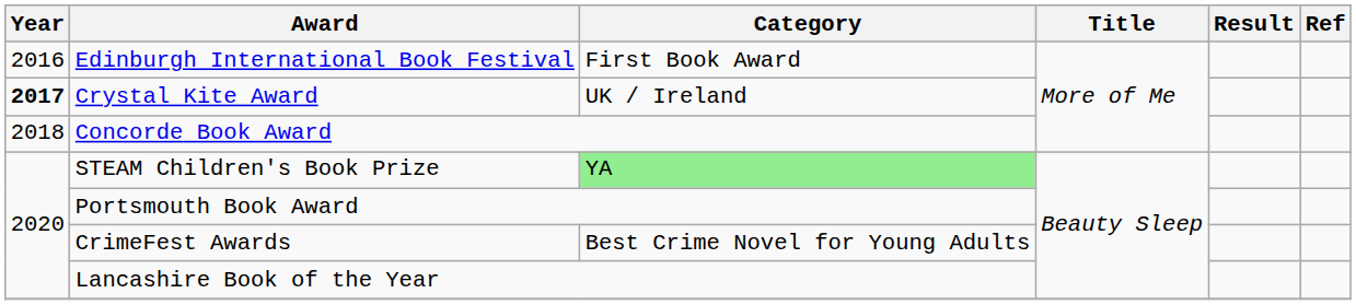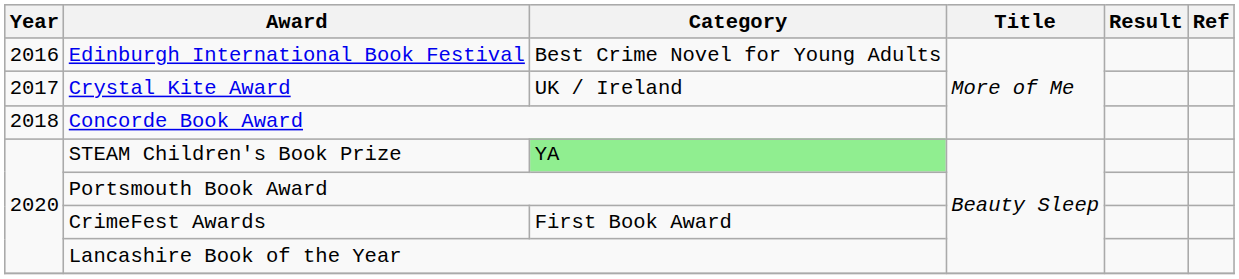Edinburgh International Book Festival | Category: First Book Award -> Best Crime Novel for Young Adults
Crystal Kite Award | Year: bold -> normal
CrimeFest Awards | Category: Best Crime Novel for Young Adults -> First Book Award
